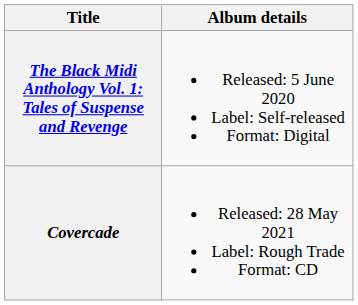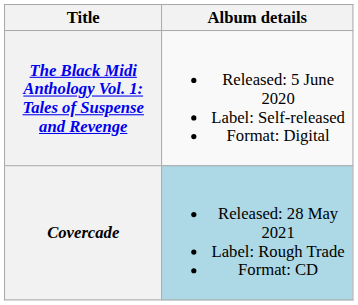Covercade | Album details: no background -> lightblue background
